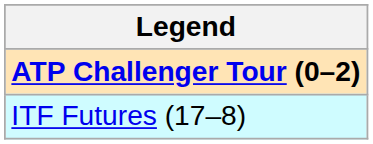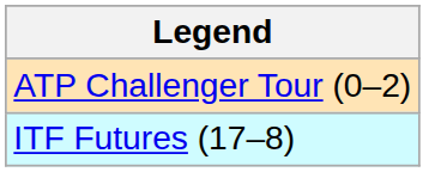row 2 | column 1: bold -> normal
